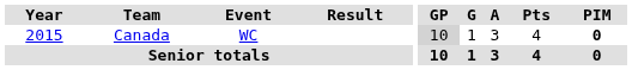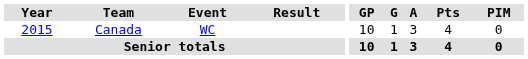Canada | GP: lightgrey background -> no background
Canada | PIM: bold -> normal
